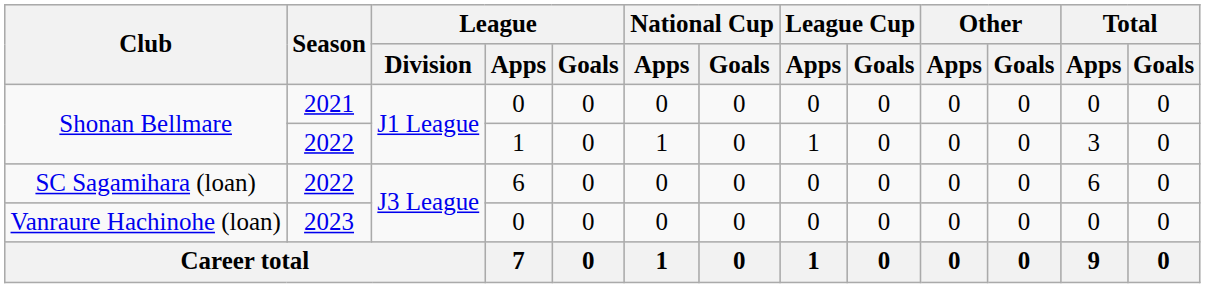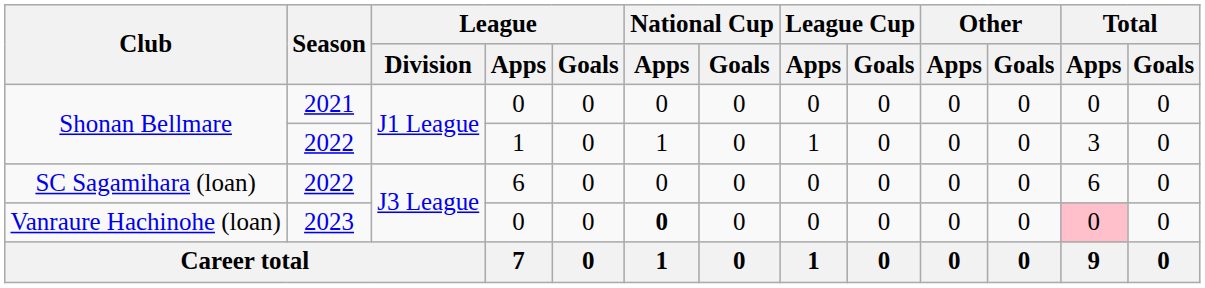Vanraure Hachinohe (loan) | National Cup / Apps: normal -> bold
Vanraure Hachinohe (loan) | Total / Apps: no background -> pink background
